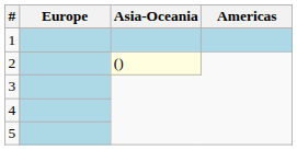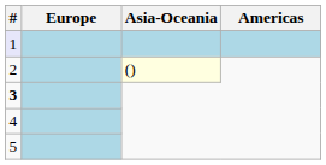1 | #: no background -> lavender background
3 | #: normal -> bold
